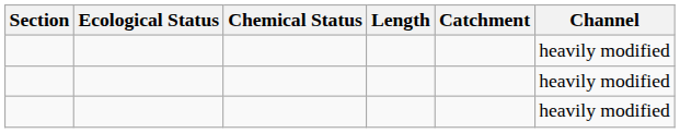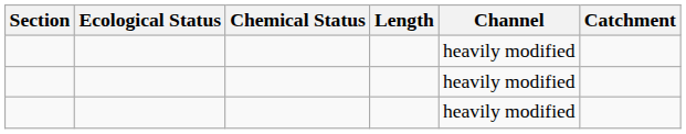columns swapped: Catchment <-> Channel
